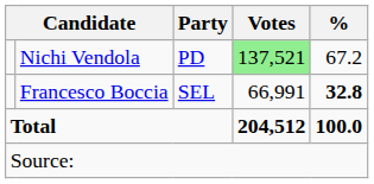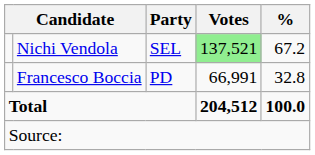Nichi Vendola | Party: PD -> SEL
Francesco Boccia | Party: SEL -> PD
Francesco Boccia | %: bold -> normal
